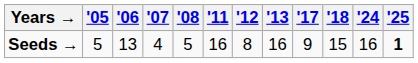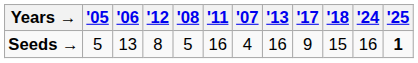columns swapped: '07 <-> '12
